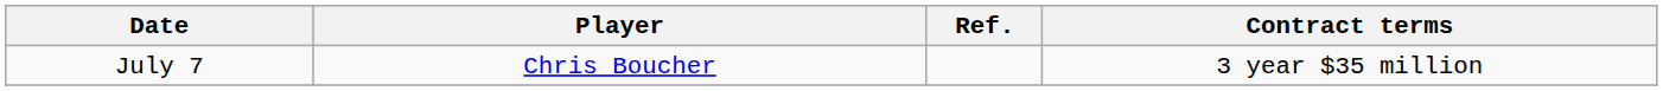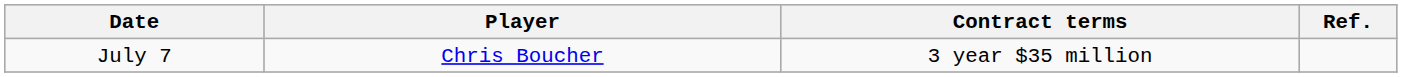columns swapped: Contract terms <-> Ref.
